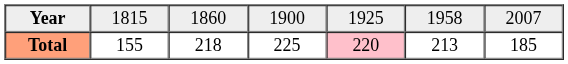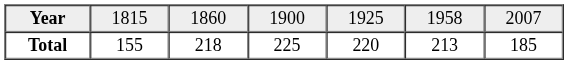row 2 | column 1: lightsalmon background -> no background
row 2 | column 5: pink background -> no background
